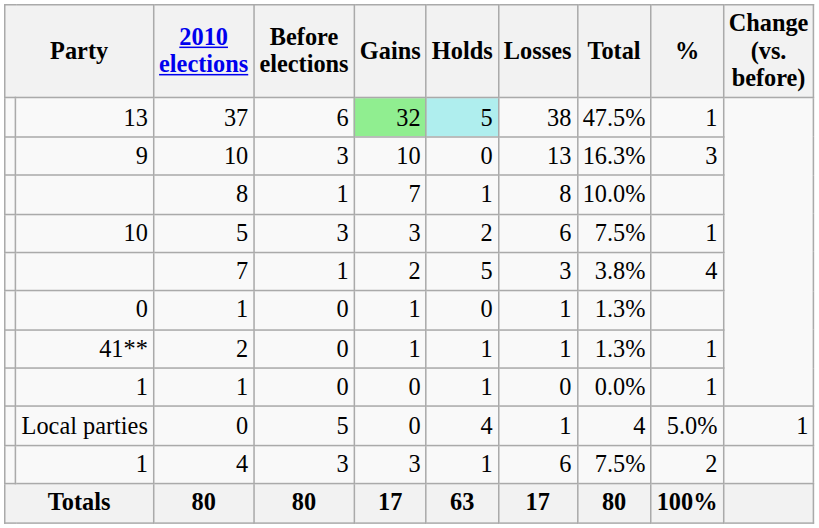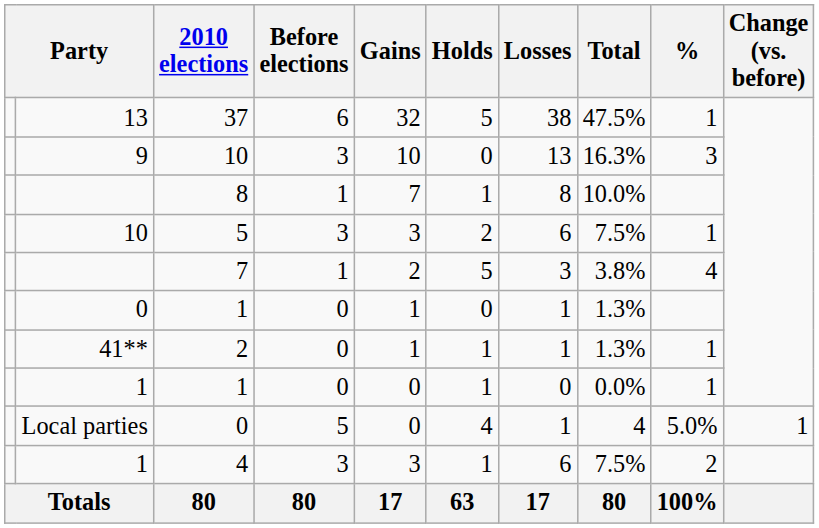37 | Gains: lightgreen background -> no background
37 | Holds: paleturquoise background -> no background
